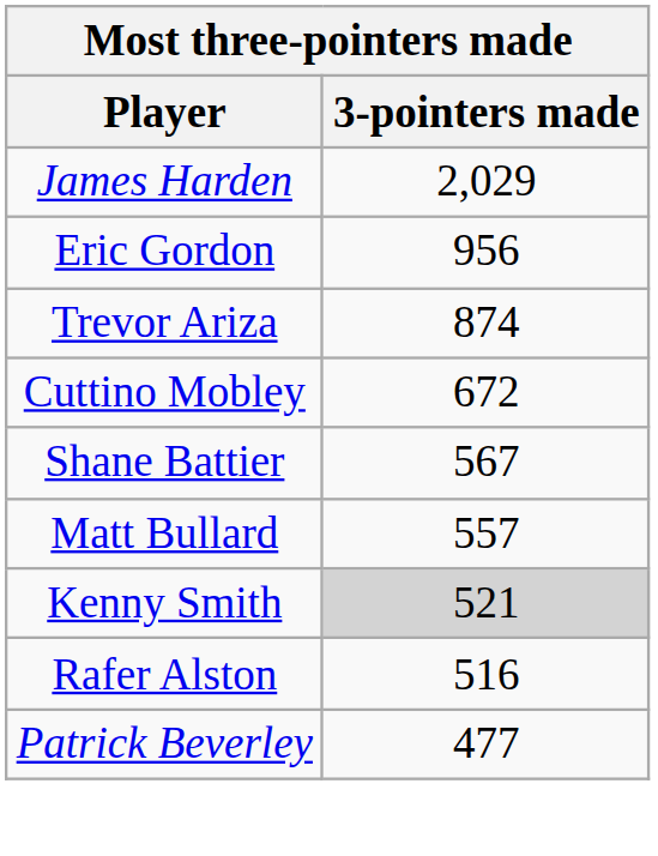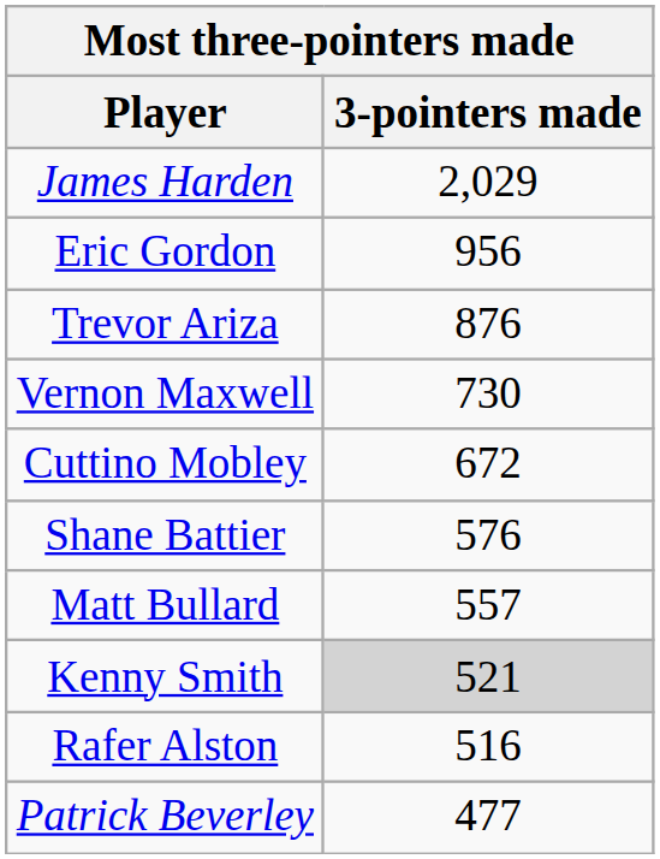Trevor Ariza | 3-pointers made: 874 -> 876
+ row: Vernon Maxwell | 730
Shane Battier | 3-pointers made: 567 -> 576
